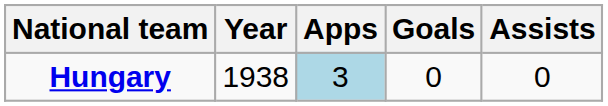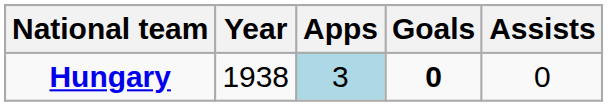Hungary | Goals: normal -> bold
